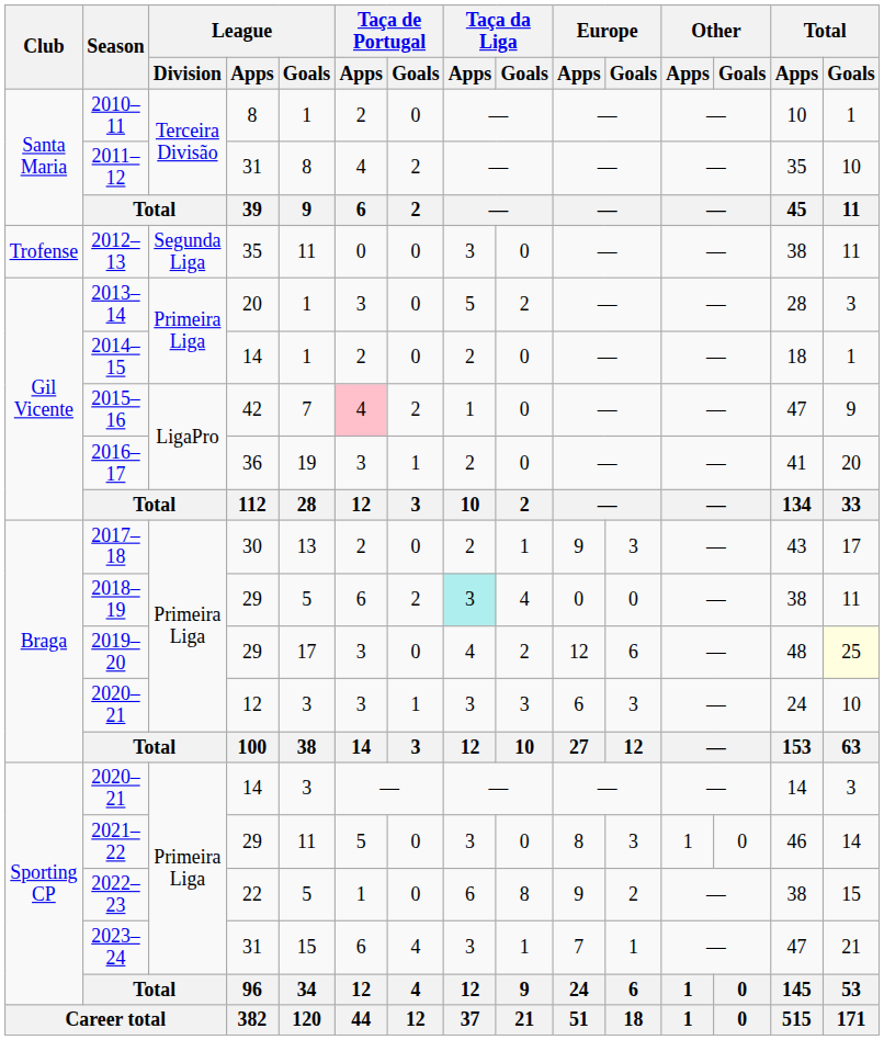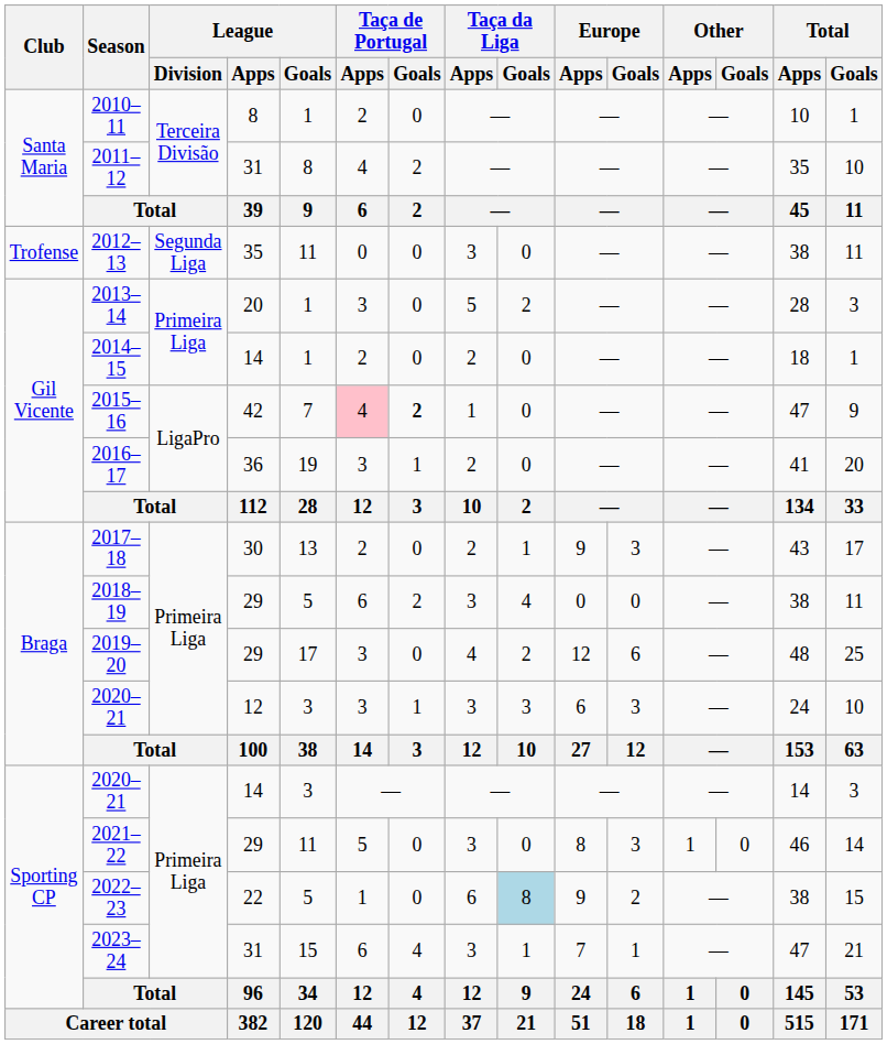2015–16 | Taça de Portugal / Goals: normal -> bold
2018–19 | Taça da Liga / Apps: paleturquoise background -> no background
2019–20 | Total / Goals: lightyellow background -> no background
2022–23 | Taça da Liga / Goals: no background -> lightblue background
